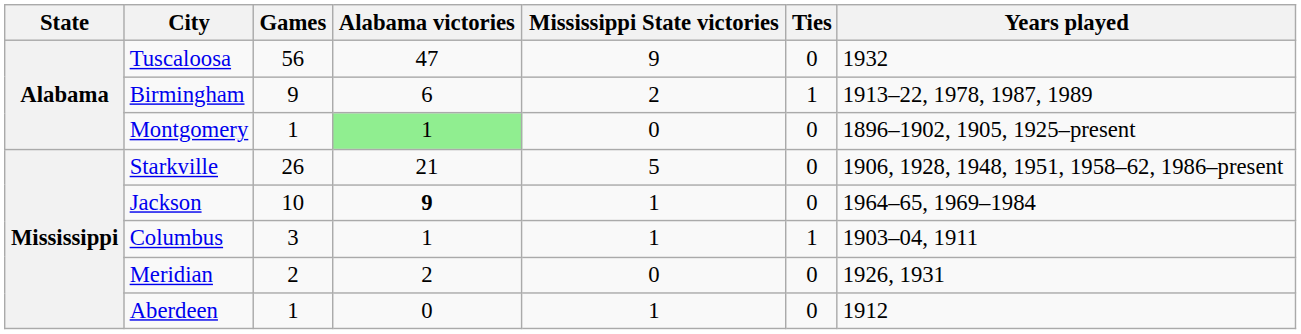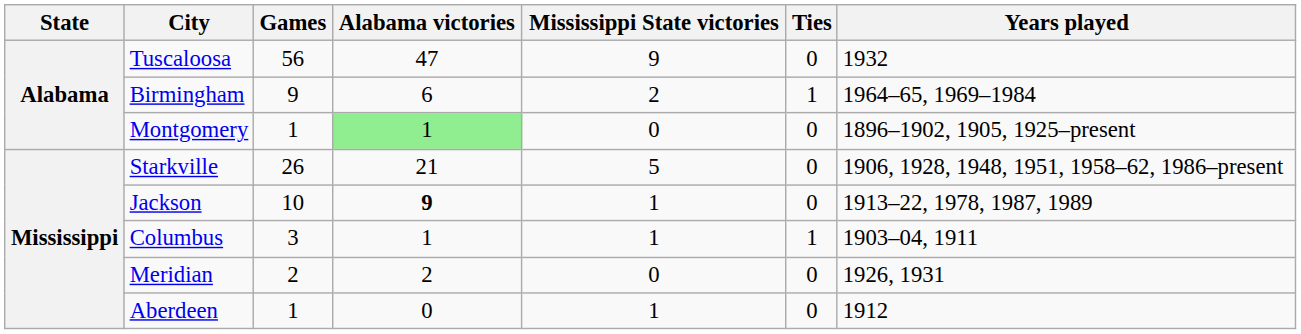Birmingham | Years played: 1913–22, 1978, 1987, 1989 -> 1964–65, 1969–1984
Jackson | Years played: 1964–65, 1969–1984 -> 1913–22, 1978, 1987, 1989
